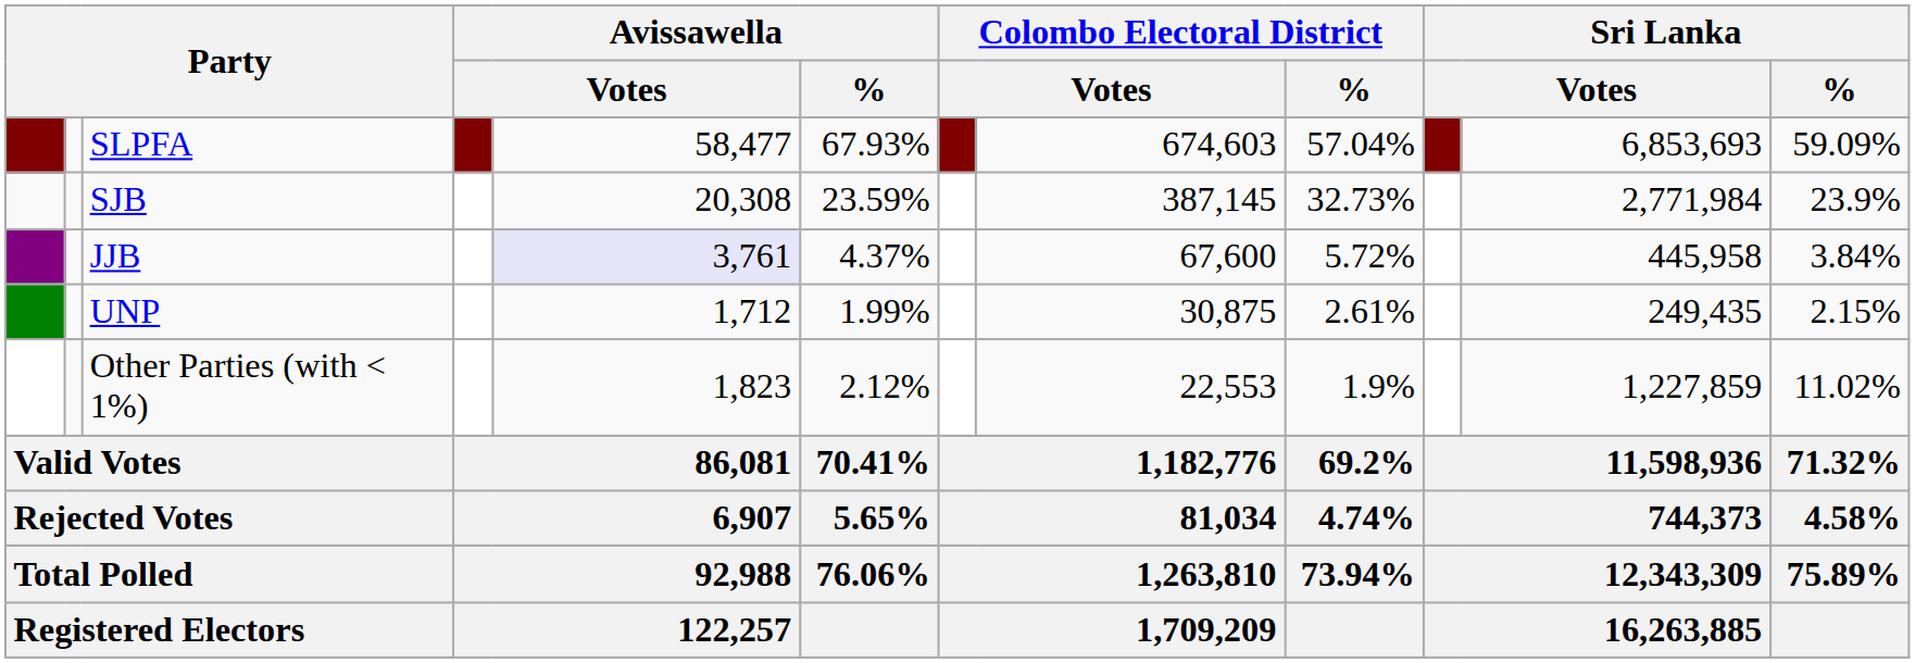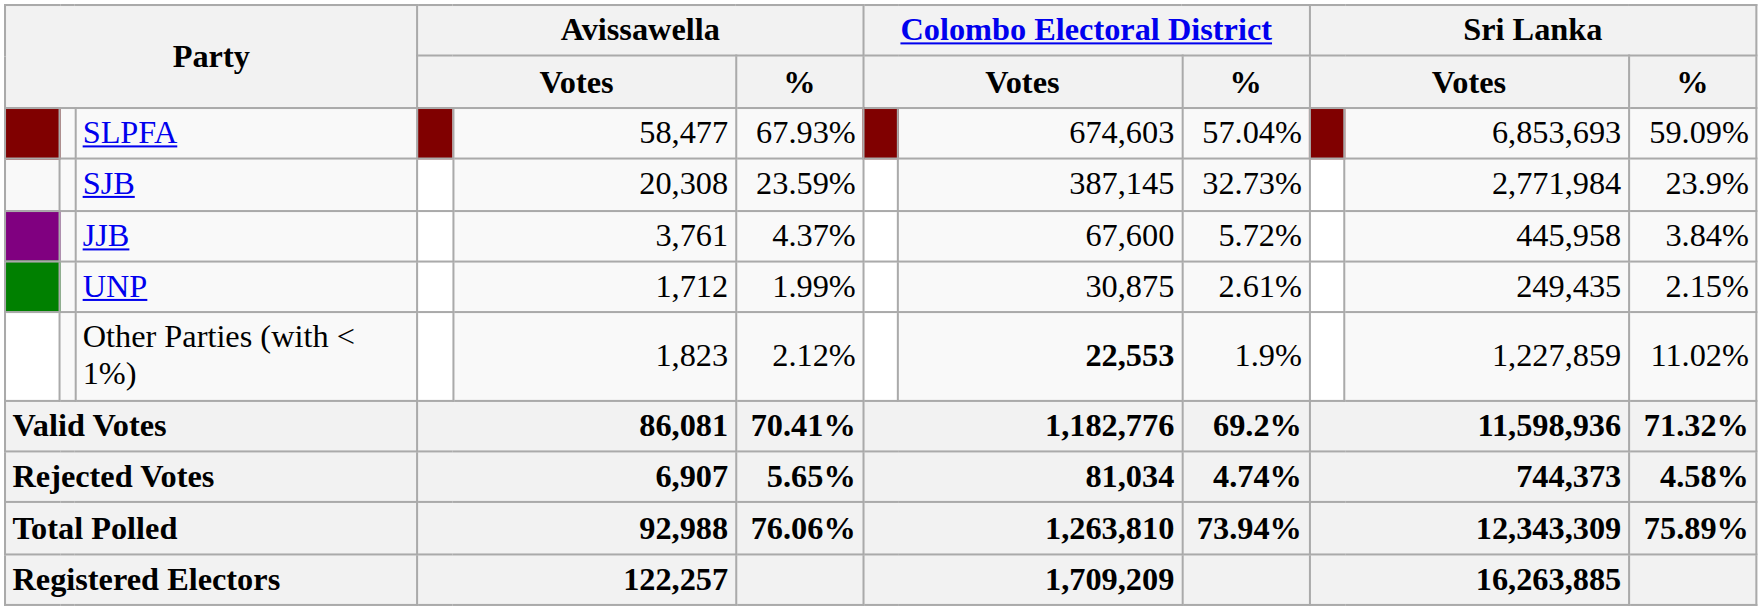JJB | column 5: lavender background -> no background
Other Parties (with < 1%) | column 8: normal -> bold
